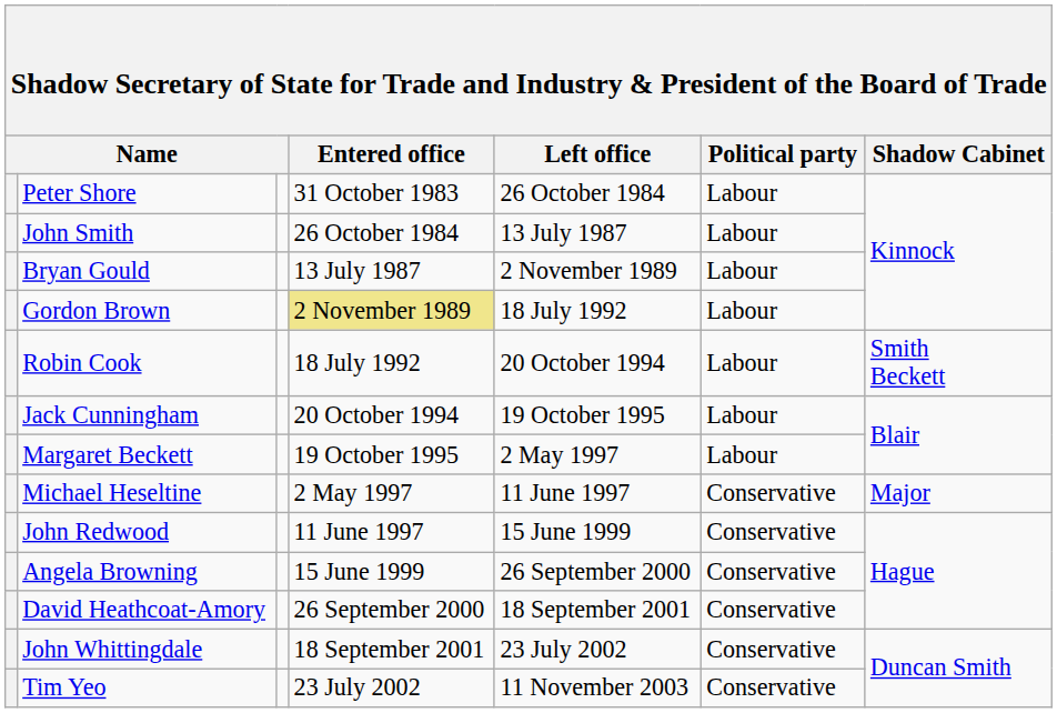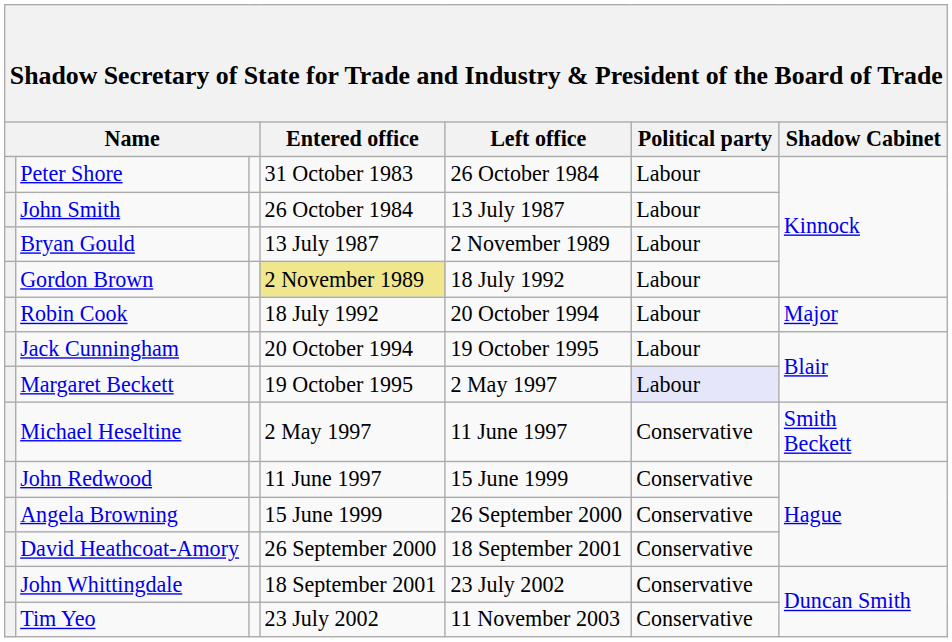Robin Cook | Shadow Cabinet: Smith Beckett -> Major
Margaret Beckett | Political party: no background -> lavender background
Michael Heseltine | Shadow Cabinet: Major -> Smith Beckett
